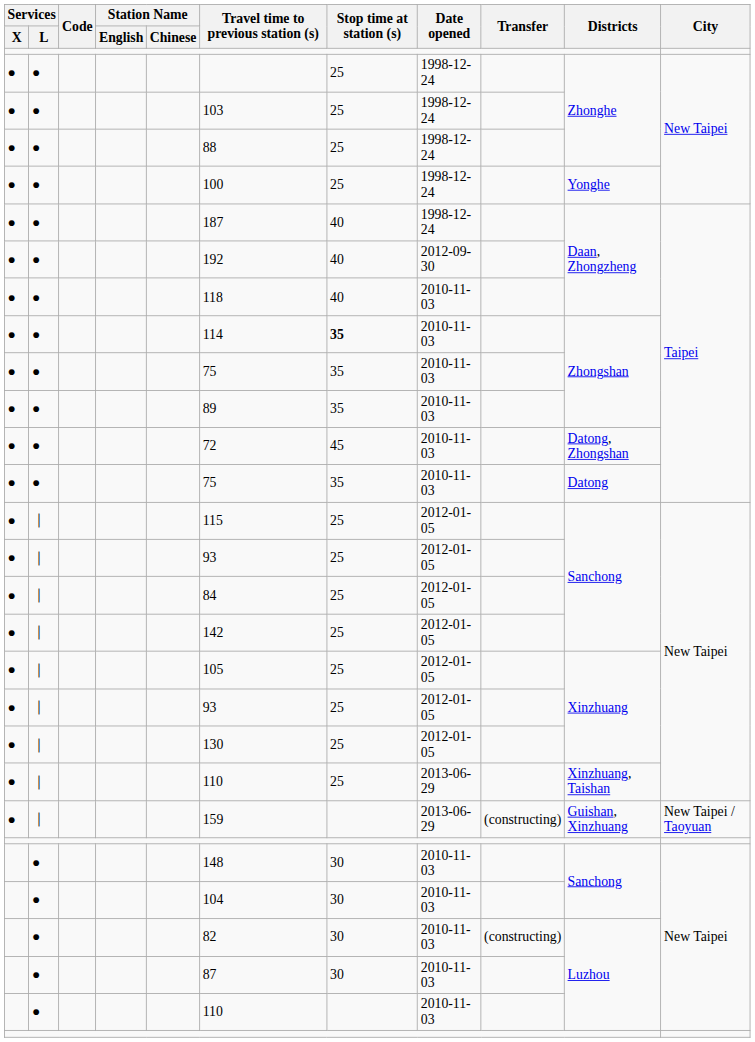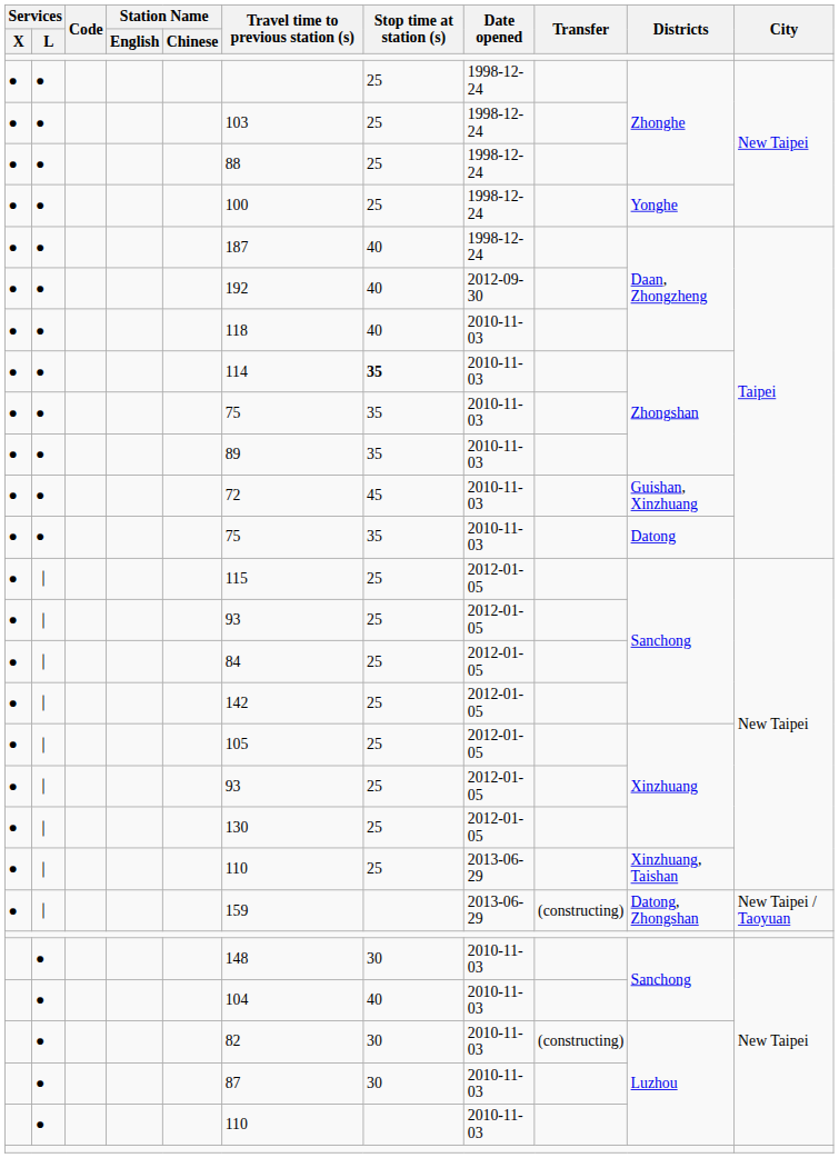row 14 | Districts: Datong, Zhongshan -> Guishan, Xinzhuang
row 24 | Districts: Guishan, Xinzhuang -> Datong, Zhongshan
row 27 | Stop time at station (s): 30 -> 40
